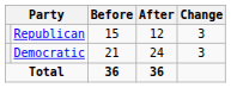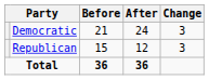rows swapped: Democratic <-> Republican
